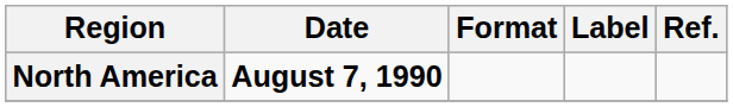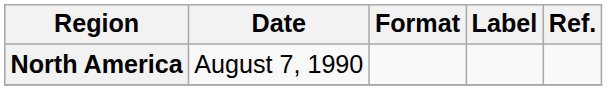North America | Date: bold -> normal
